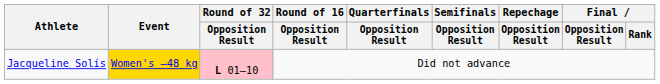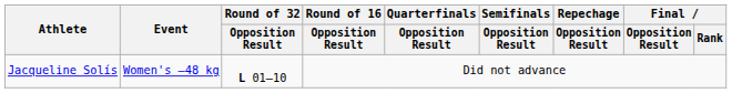Jacqueline Solís | Event: gold background -> no background
Jacqueline Solís | Round of 32 / Opposition Result: pink background -> no background
